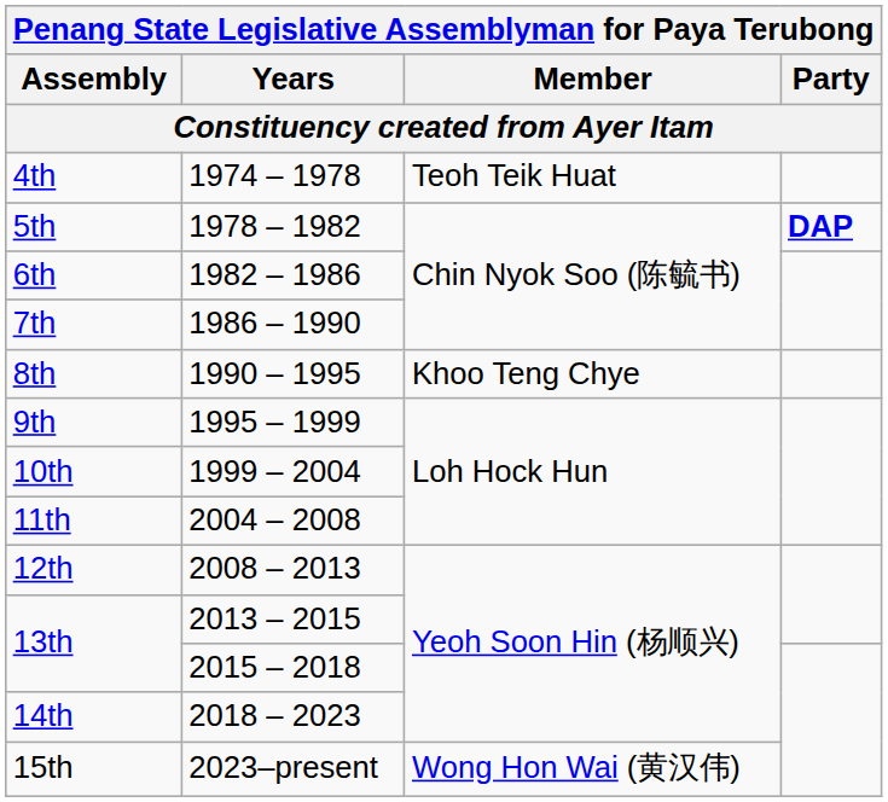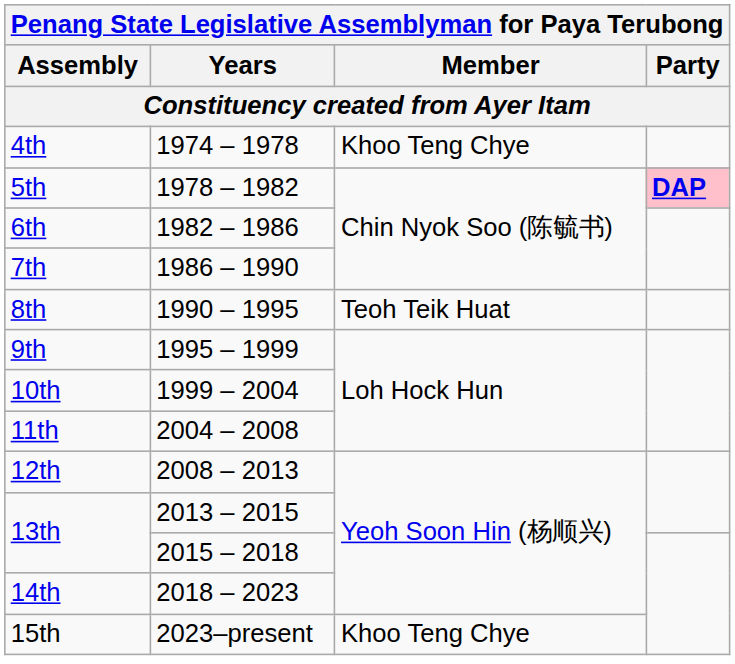4th | Member: Teoh Teik Huat -> Khoo Teng Chye
5th | Party: no background -> pink background
8th | Member: Khoo Teng Chye -> Teoh Teik Huat
15th | Member: Wong Hon Wai (黄汉伟) -> Khoo Teng Chye
